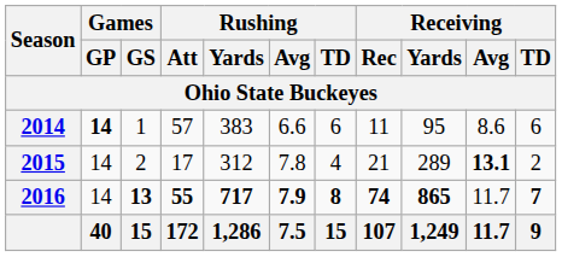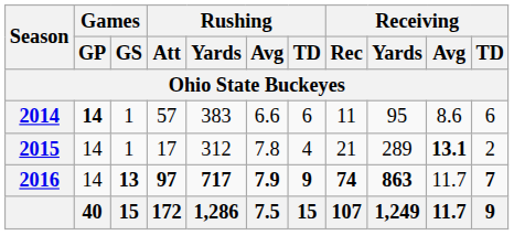2015 | Games / GS: 2 -> 1
2016 | Rushing / Att: 55 -> 97
2016 | Rushing / TD: 8 -> 9
2016 | Receiving / Yards: 865 -> 863
